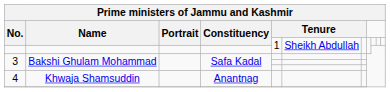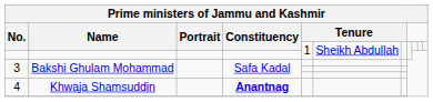4 | Constituency: normal -> bold
